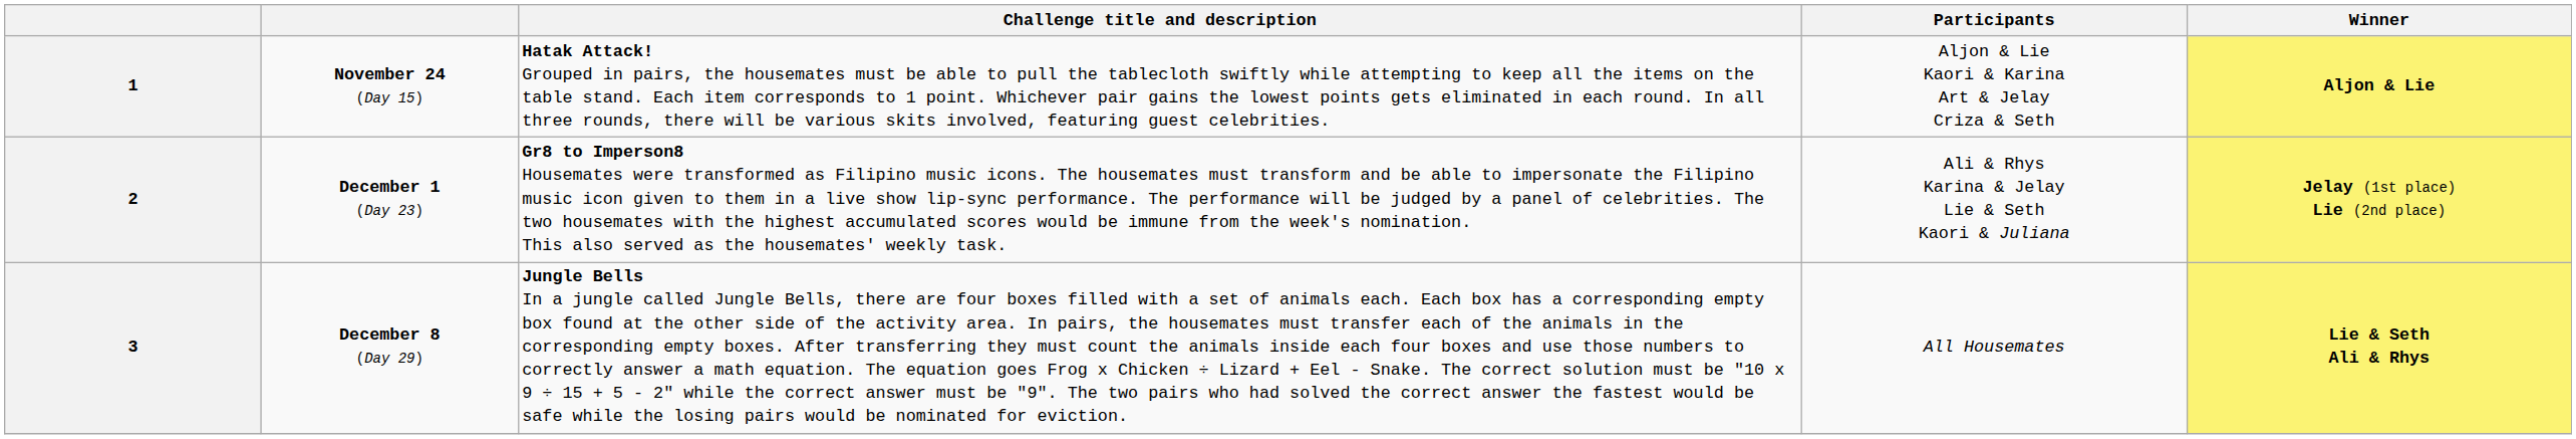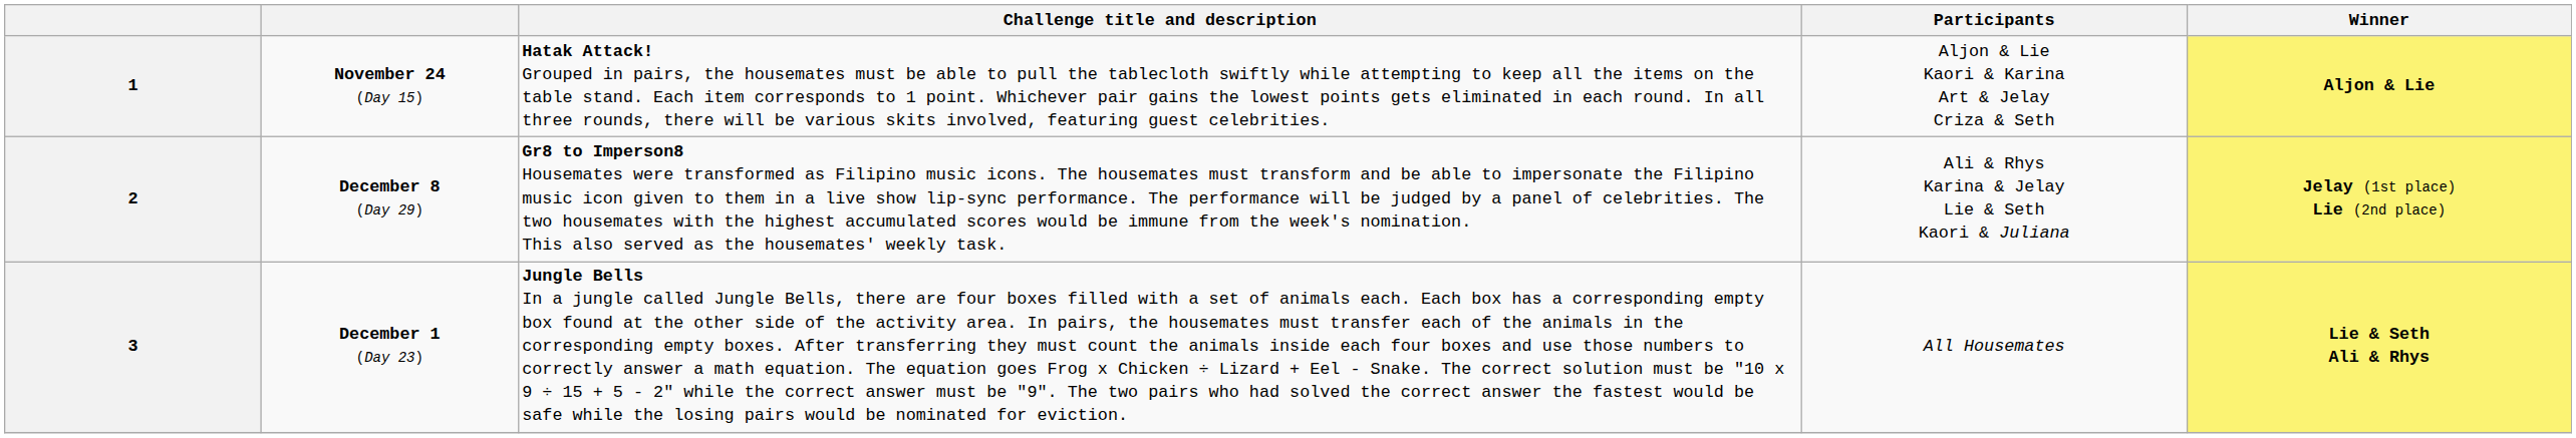2 | column 2: December 1 (Day 23) -> December 8 (Day 29)
3 | column 2: December 8 (Day 29) -> December 1 (Day 23)
